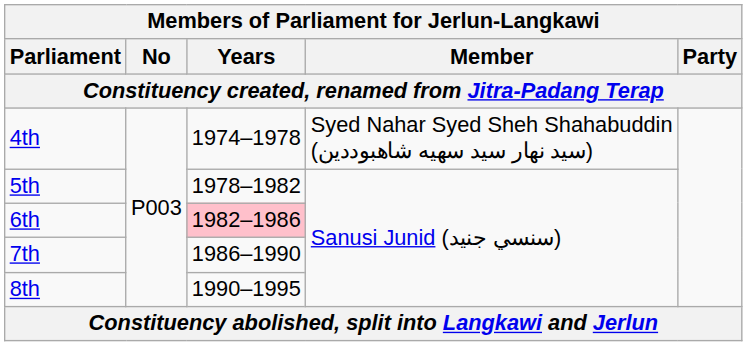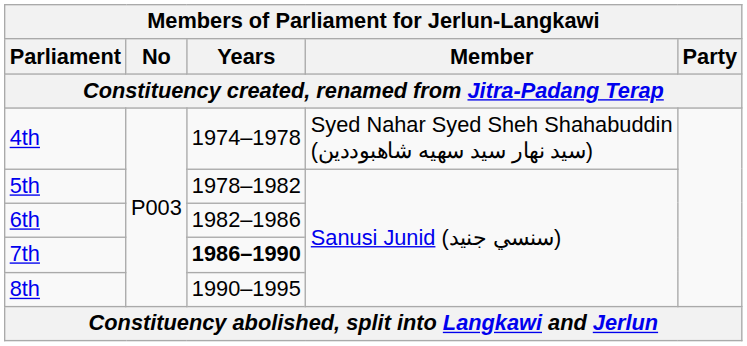6th | Years: pink background -> no background
7th | Years: normal -> bold
